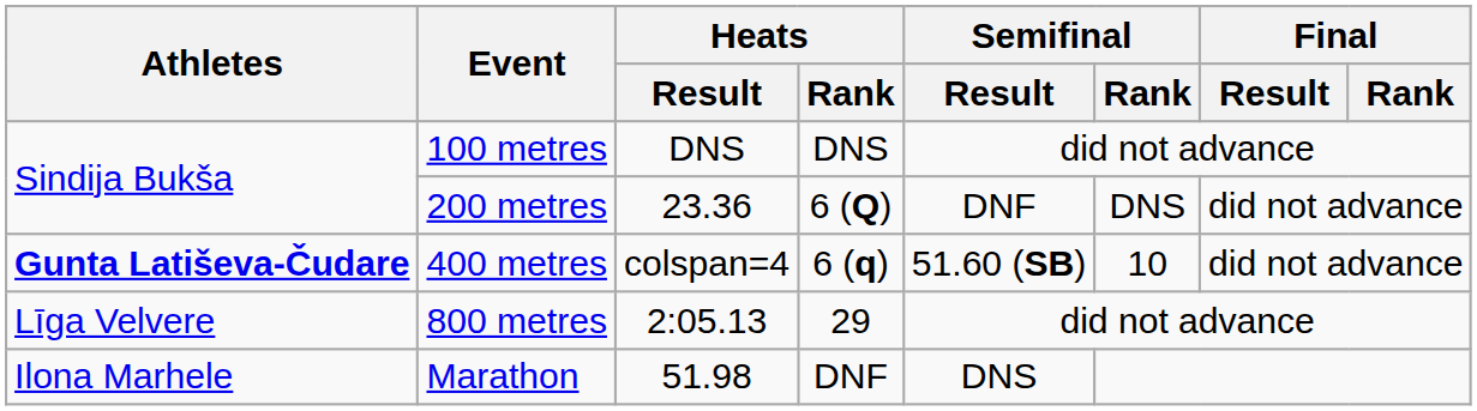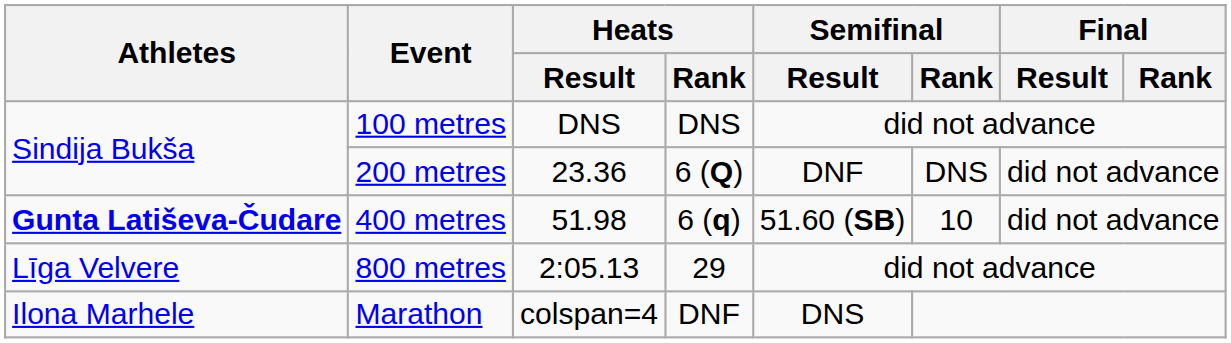400 metres | Heats / Result: colspan=4 -> 51.98
Marathon | Heats / Result: 51.98 -> colspan=4
